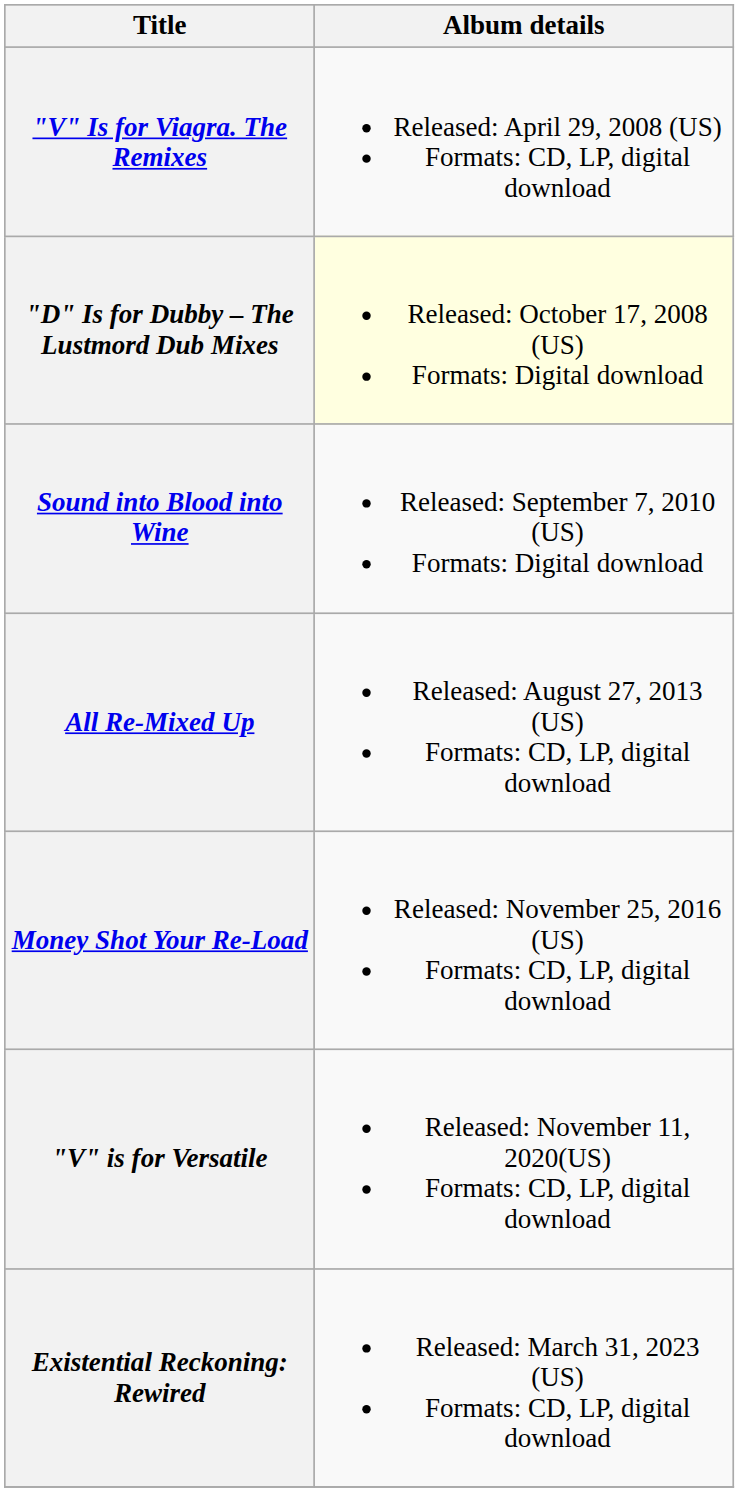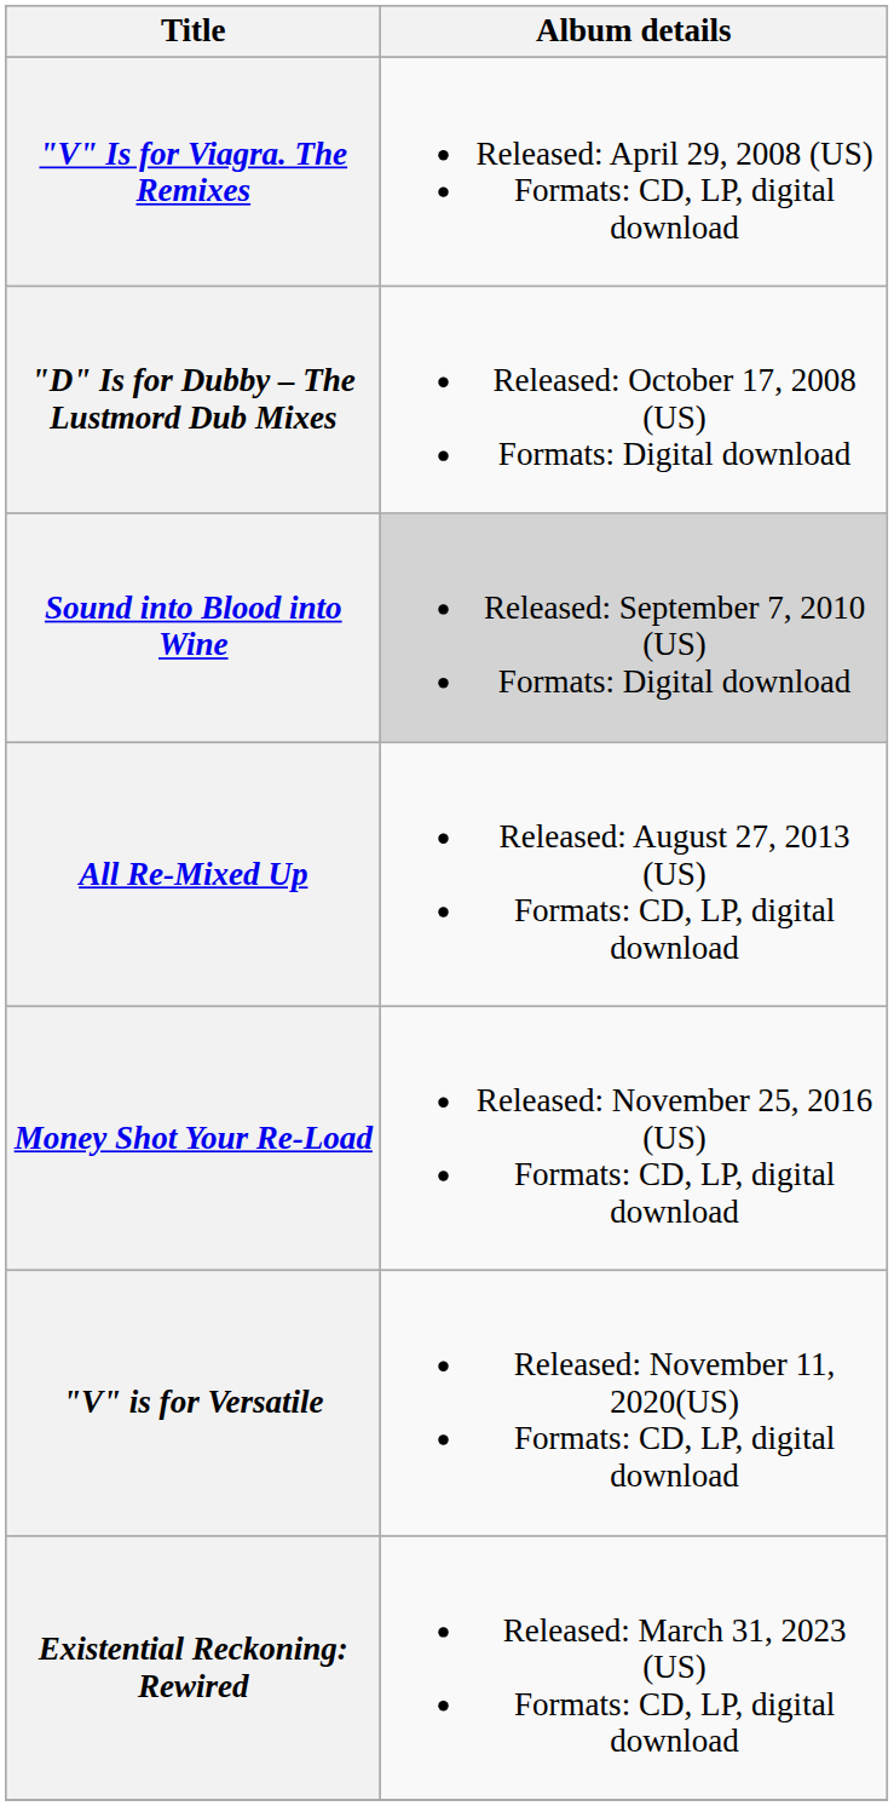"D" Is for Dubby – The Lustmord Dub Mixes | Album details: lightyellow background -> no background
Sound into Blood into Wine | Album details: no background -> lightgrey background
